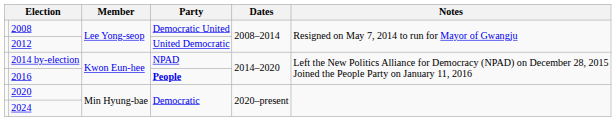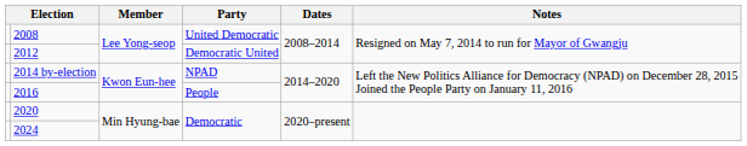2008 | Party: Democratic United -> United Democratic
2012 | Party: United Democratic -> Democratic United
2016 | Party: bold -> normal
